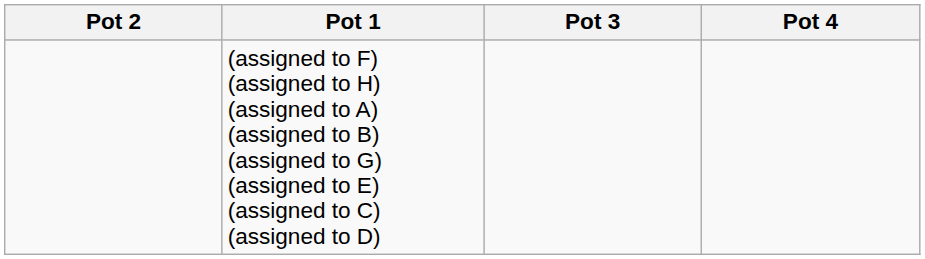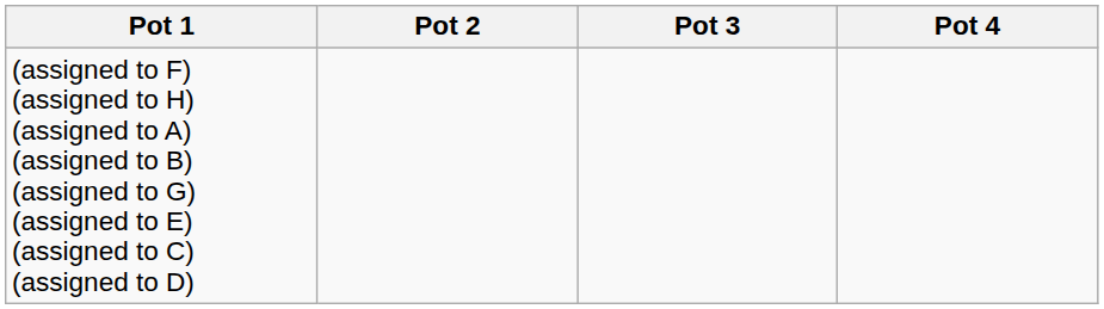columns swapped: Pot 1 <-> Pot 2
